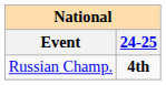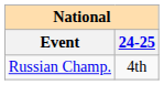Russian Champ. | 24-25: bold -> normal
